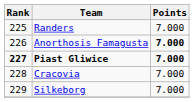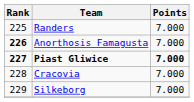Anorthosis Famagusta | Rank: normal -> bold
Anorthosis Famagusta | Points: bold -> normal
